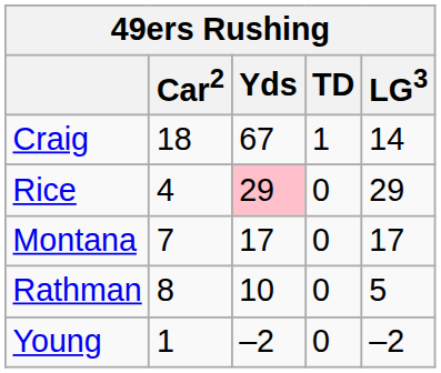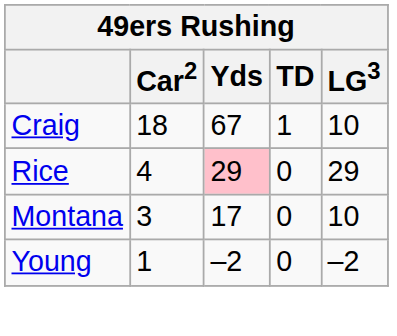Craig | LG3: 14 -> 10
Montana | Car2: 7 -> 3
Montana | LG3: 17 -> 10
- row: Rathman | 8 | 10 | 0 | 5
